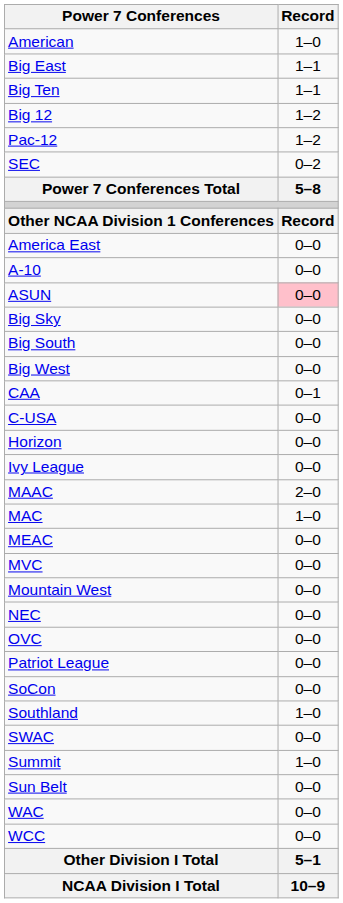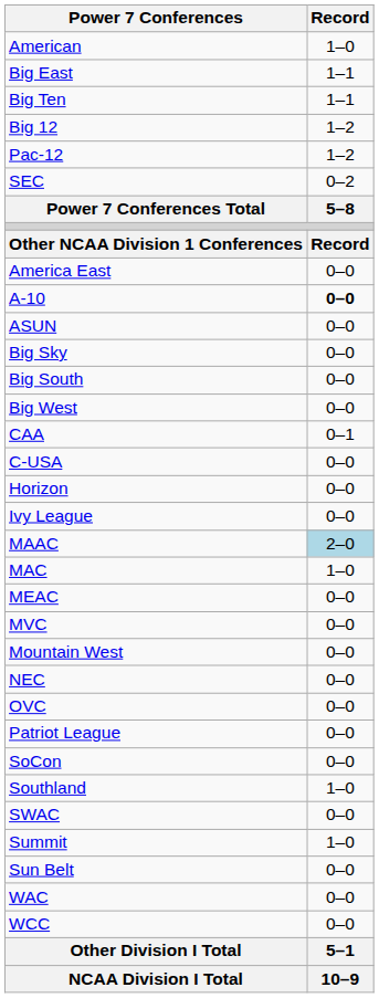A-10 | Record: normal -> bold
ASUN | Record: pink background -> no background
MAAC | Record: no background -> lightblue background
